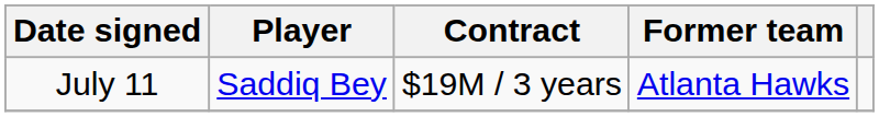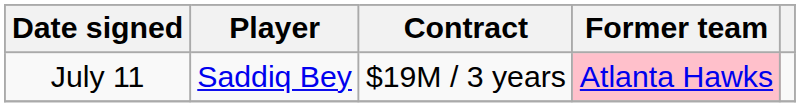July 11 | Former team: no background -> pink background
